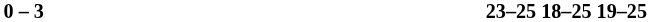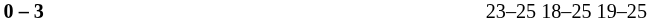row 1 | column 2: bold -> normal
